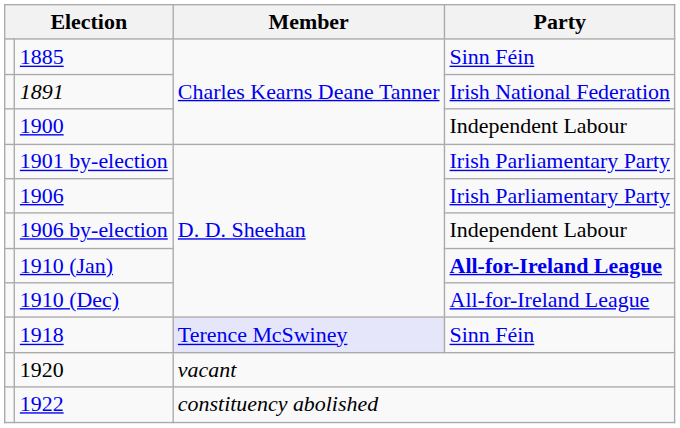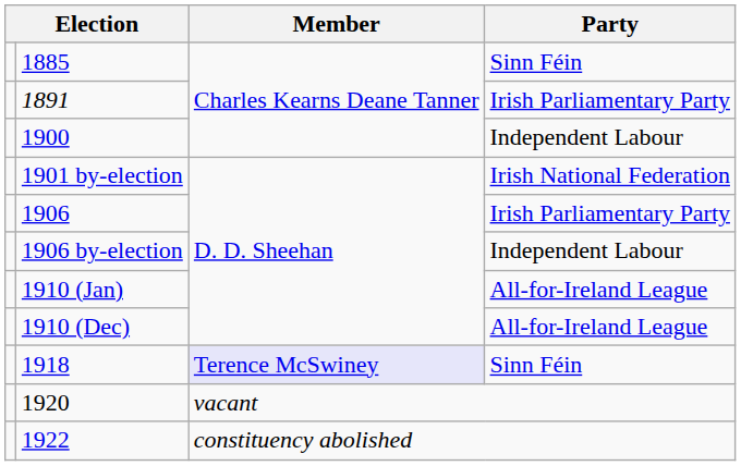1891 | Party: Irish National Federation -> Irish Parliamentary Party
1901 by-election | Party: Irish Parliamentary Party -> Irish National Federation
1910 (Jan) | Party: bold -> normal
